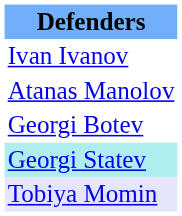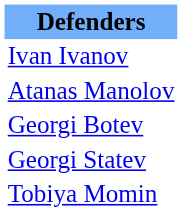Georgi Statev | column 1: paleturquoise background -> no background
Tobiya Momin | column 1: lavender background -> no background
